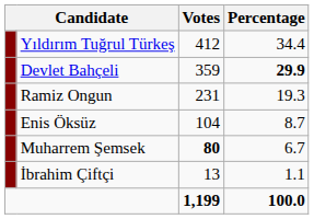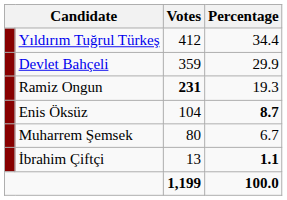Devlet Bahçeli | Percentage: bold -> normal
Ramiz Ongun | Votes: normal -> bold
Enis Öksüz | Percentage: normal -> bold
Muharrem Şemsek | Votes: bold -> normal
İbrahim Çiftçi | Percentage: normal -> bold
